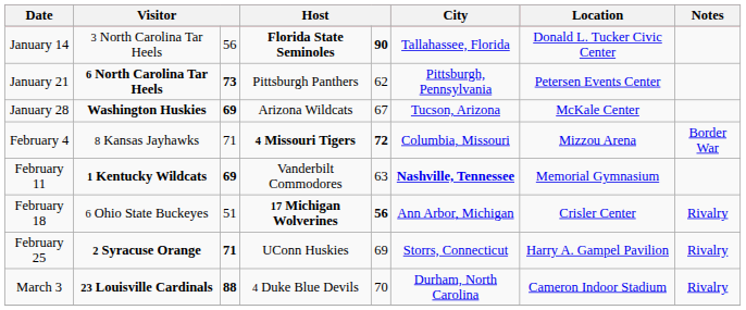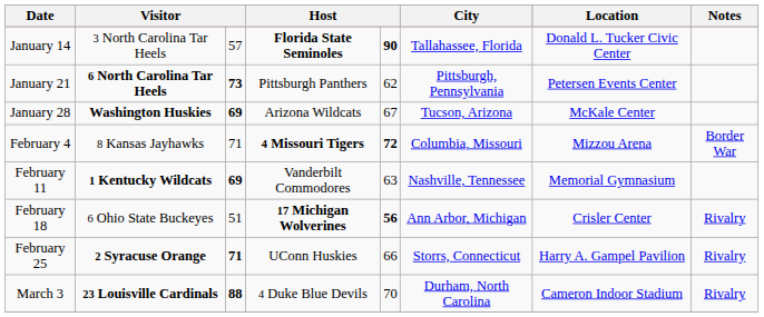January 14 | column 3: 56 -> 57
February 11 | City: bold -> normal
February 25 | column 5: 69 -> 66
